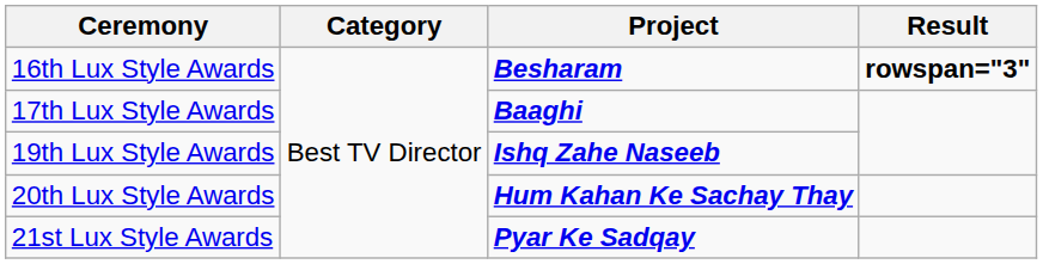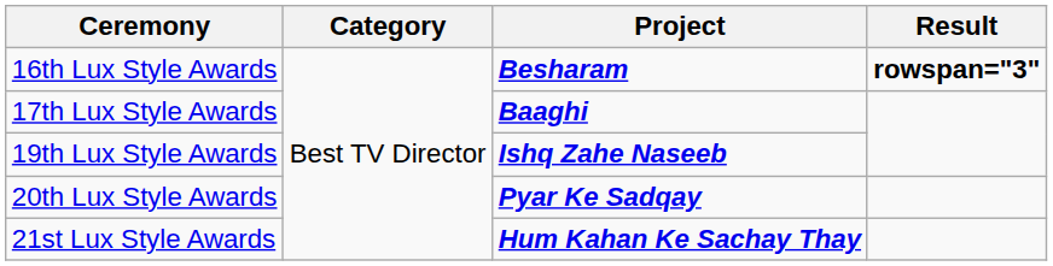20th Lux Style Awards | Project: Hum Kahan Ke Sachay Thay -> Pyar Ke Sadqay
21st Lux Style Awards | Project: Pyar Ke Sadqay -> Hum Kahan Ke Sachay Thay
